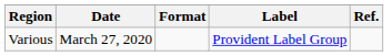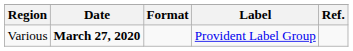Various | Date: normal -> bold
